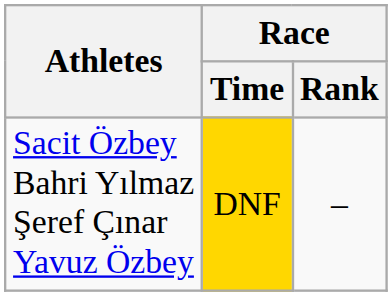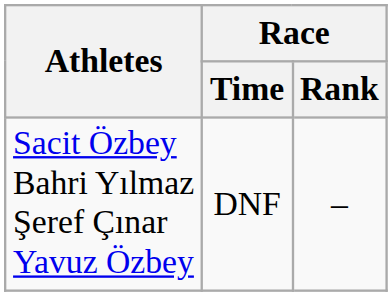Sacit Özbey Bahri Yılmaz Şeref Çınar Yavuz Özbey | Race / Time: gold background -> no background
